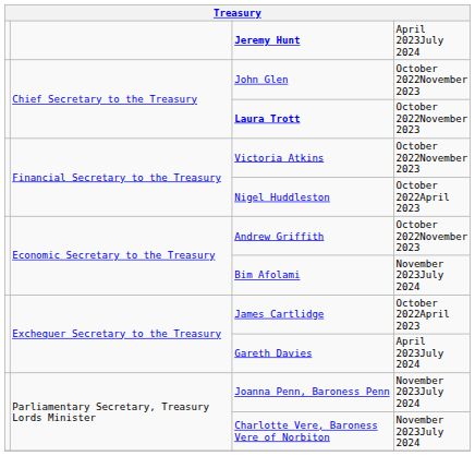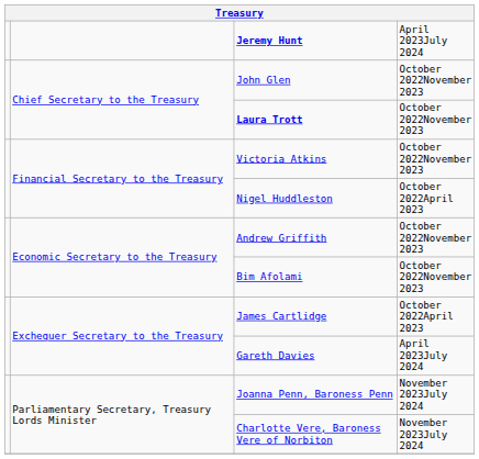Bim Afolami | column 4: November 2023July 2024 -> October 2022November 2023
